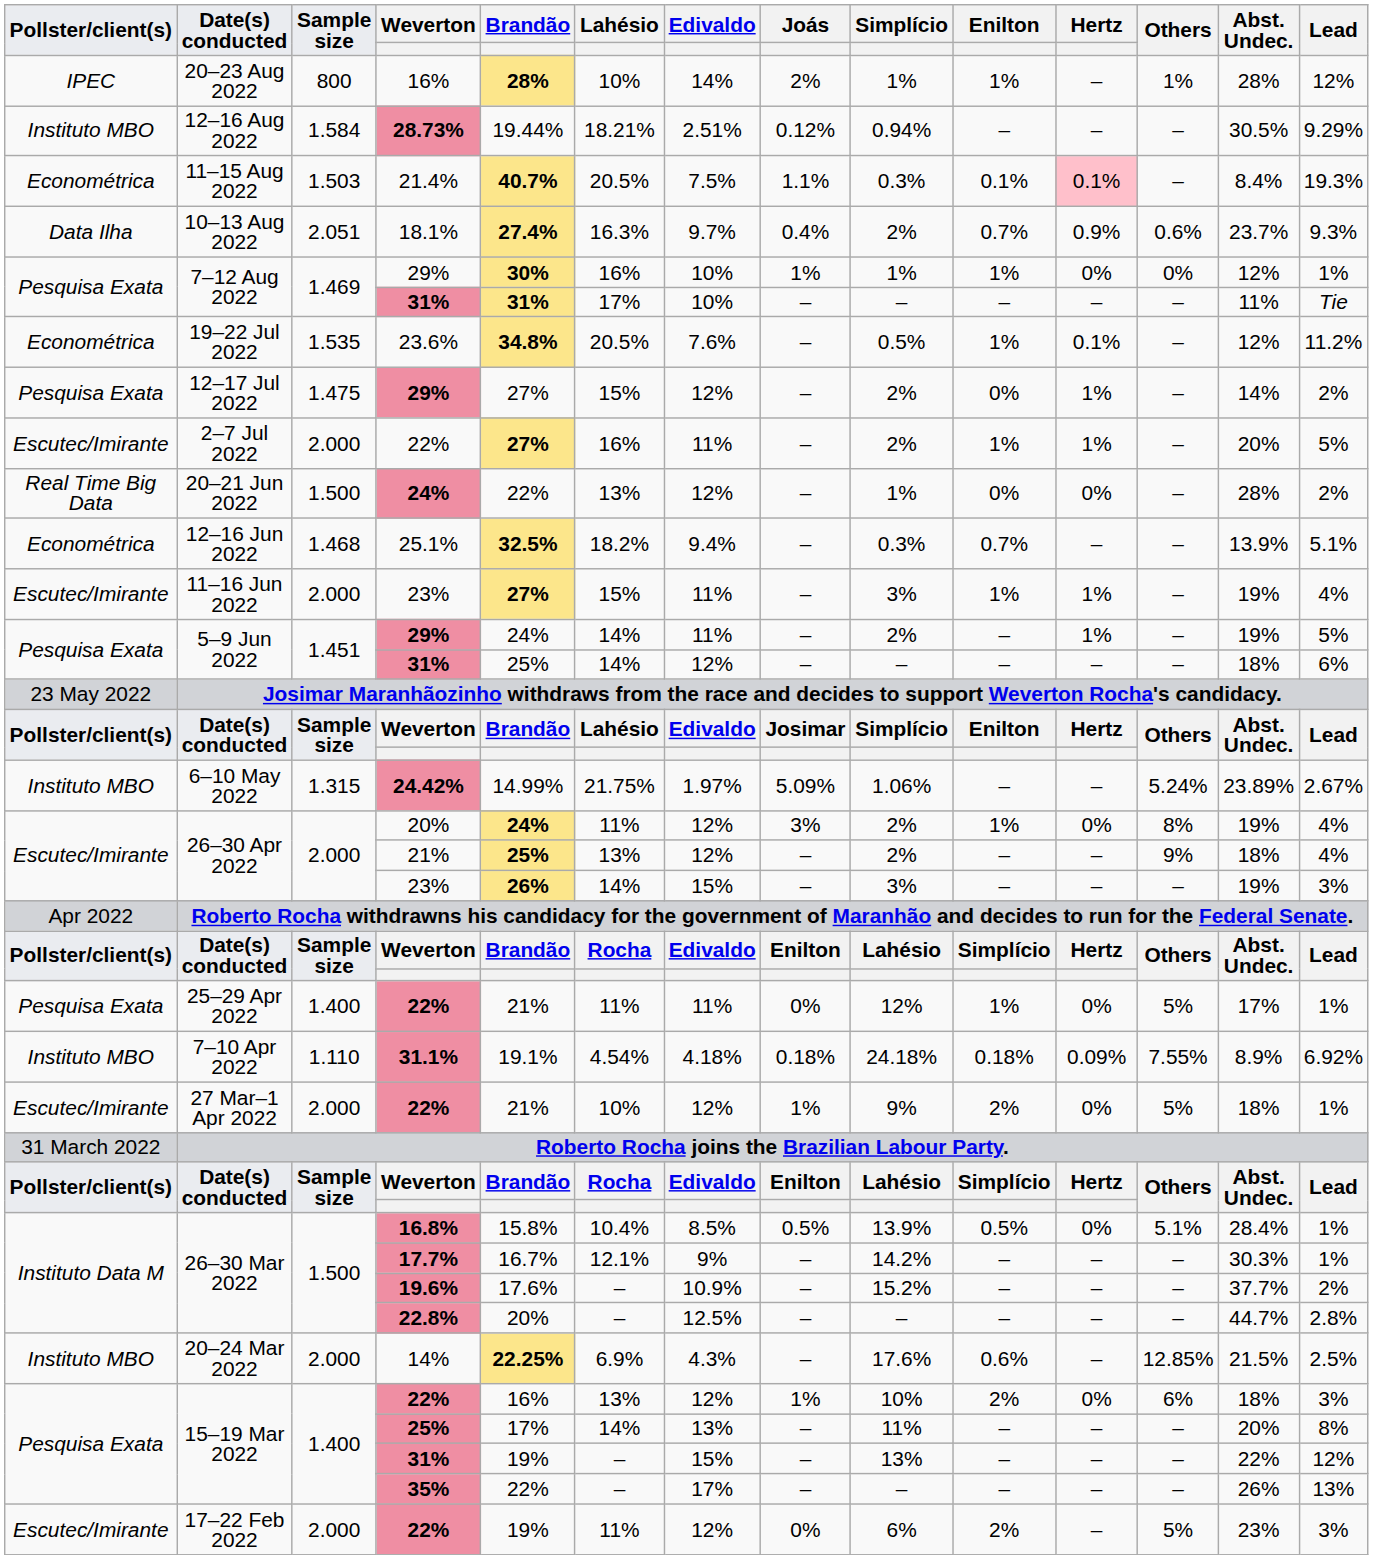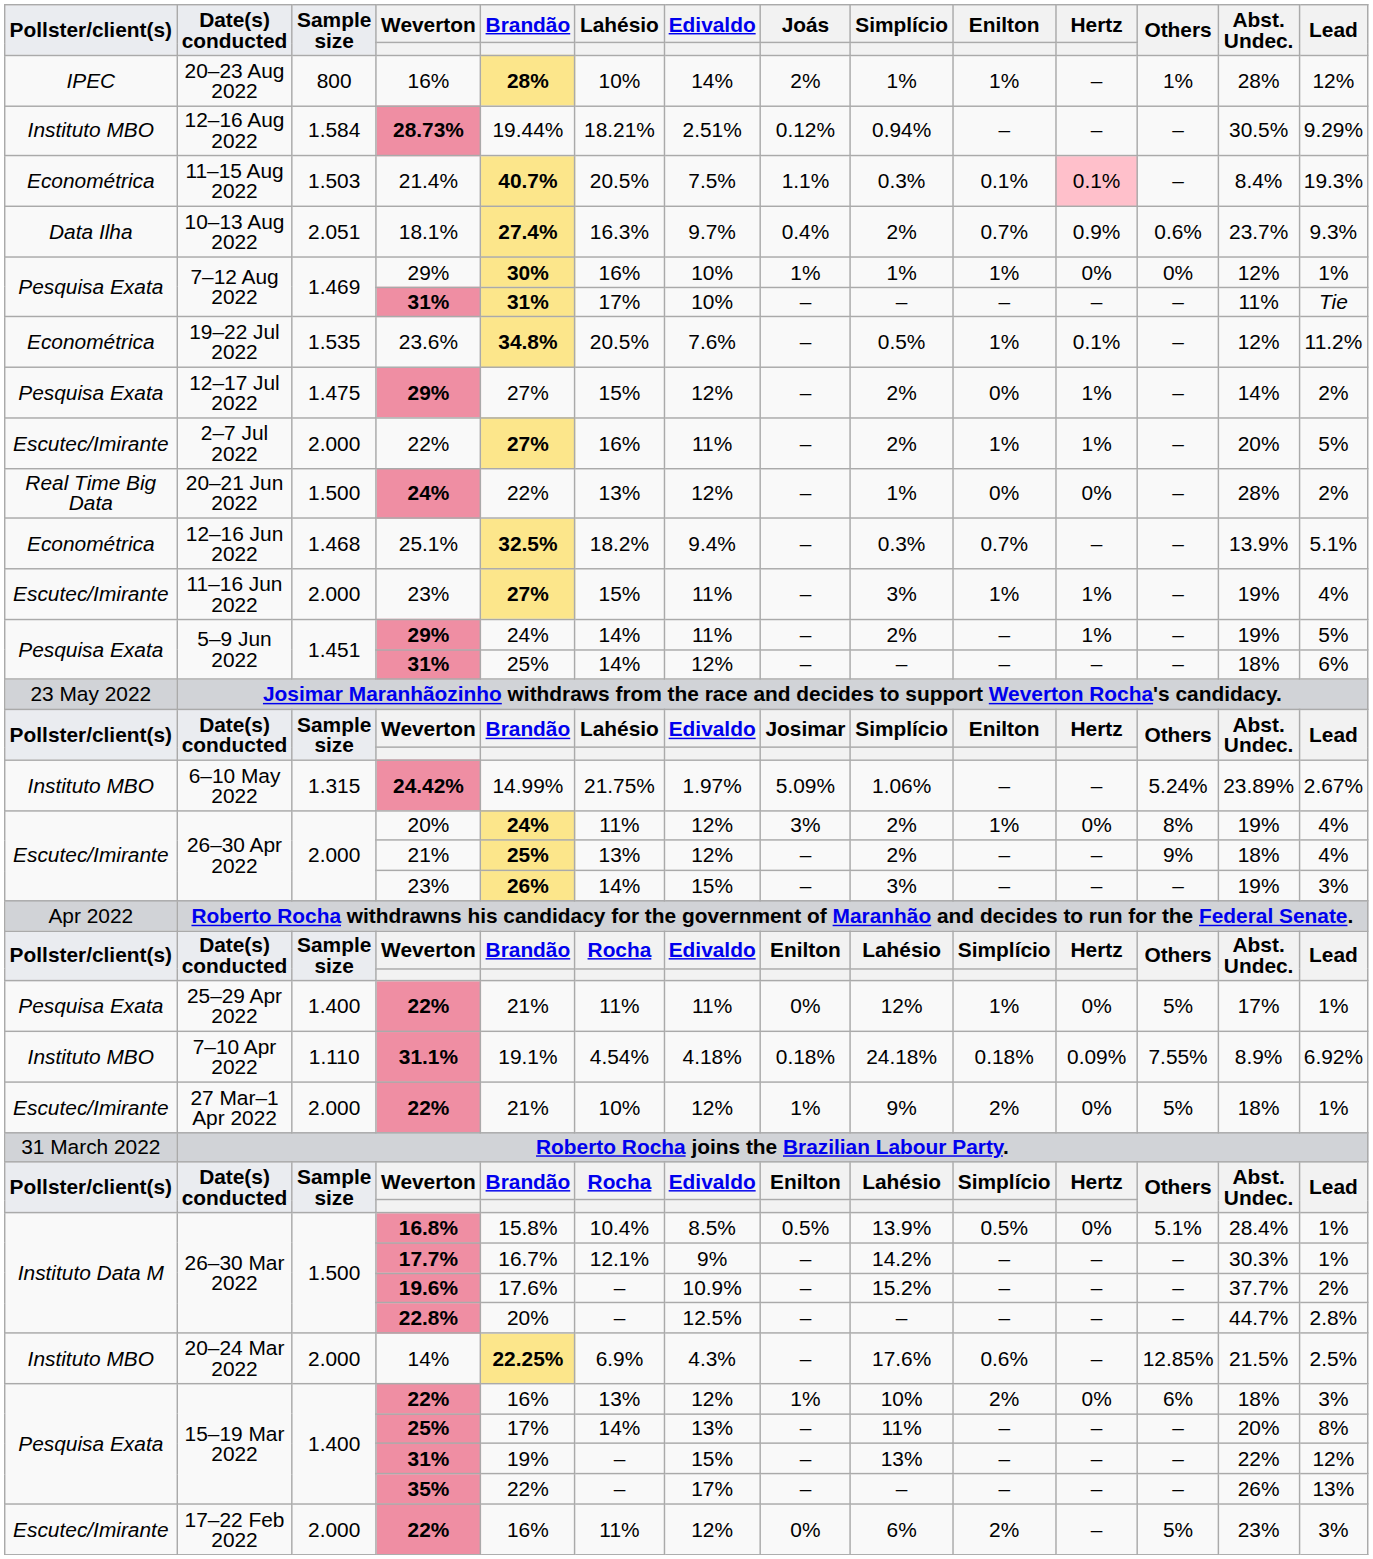17–22 Feb 2022 / 22% | Brandão: 19% -> 16%
